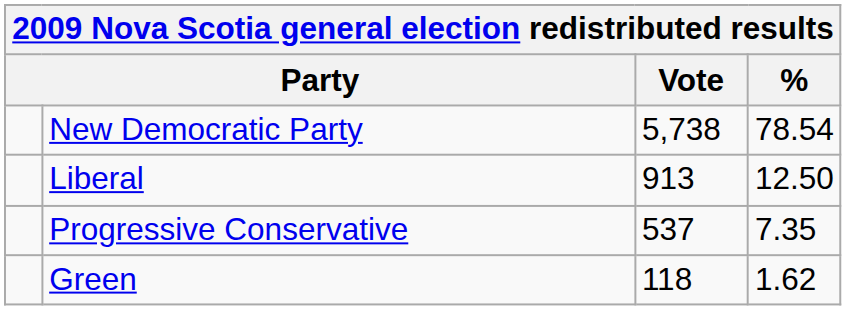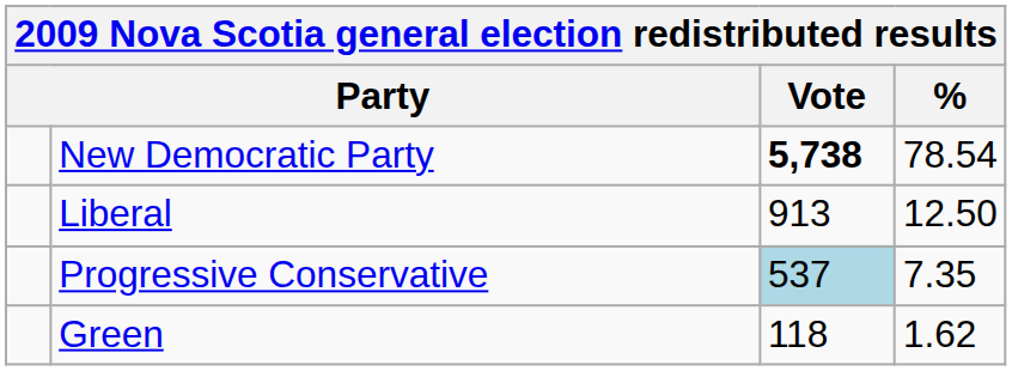New Democratic Party | Vote: normal -> bold
Progressive Conservative | Vote: no background -> lightblue background
